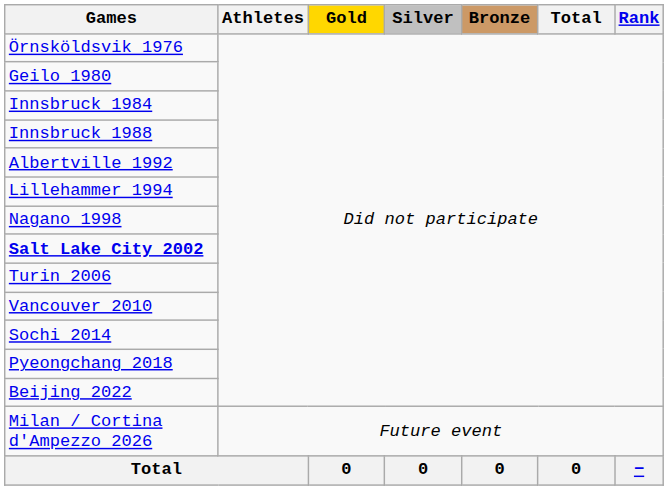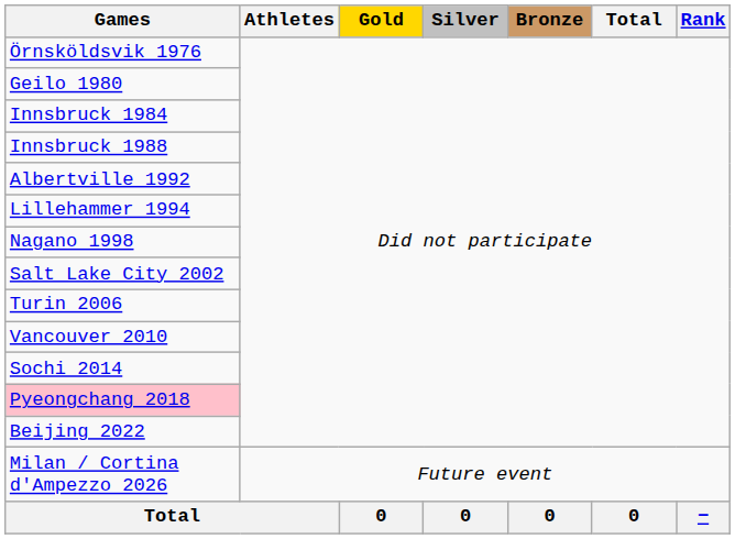Salt Lake City 2002 | Games: bold -> normal
Pyeongchang 2018 | Games: no background -> pink background
